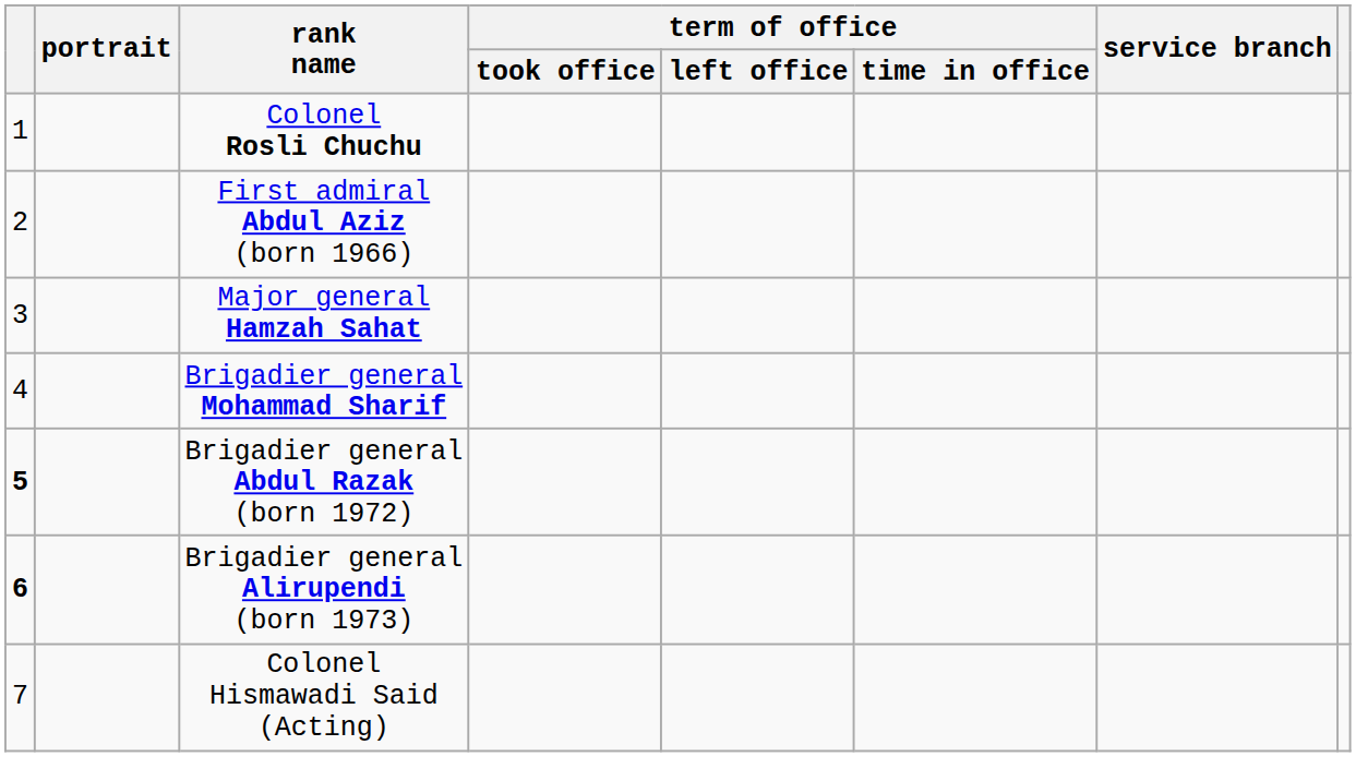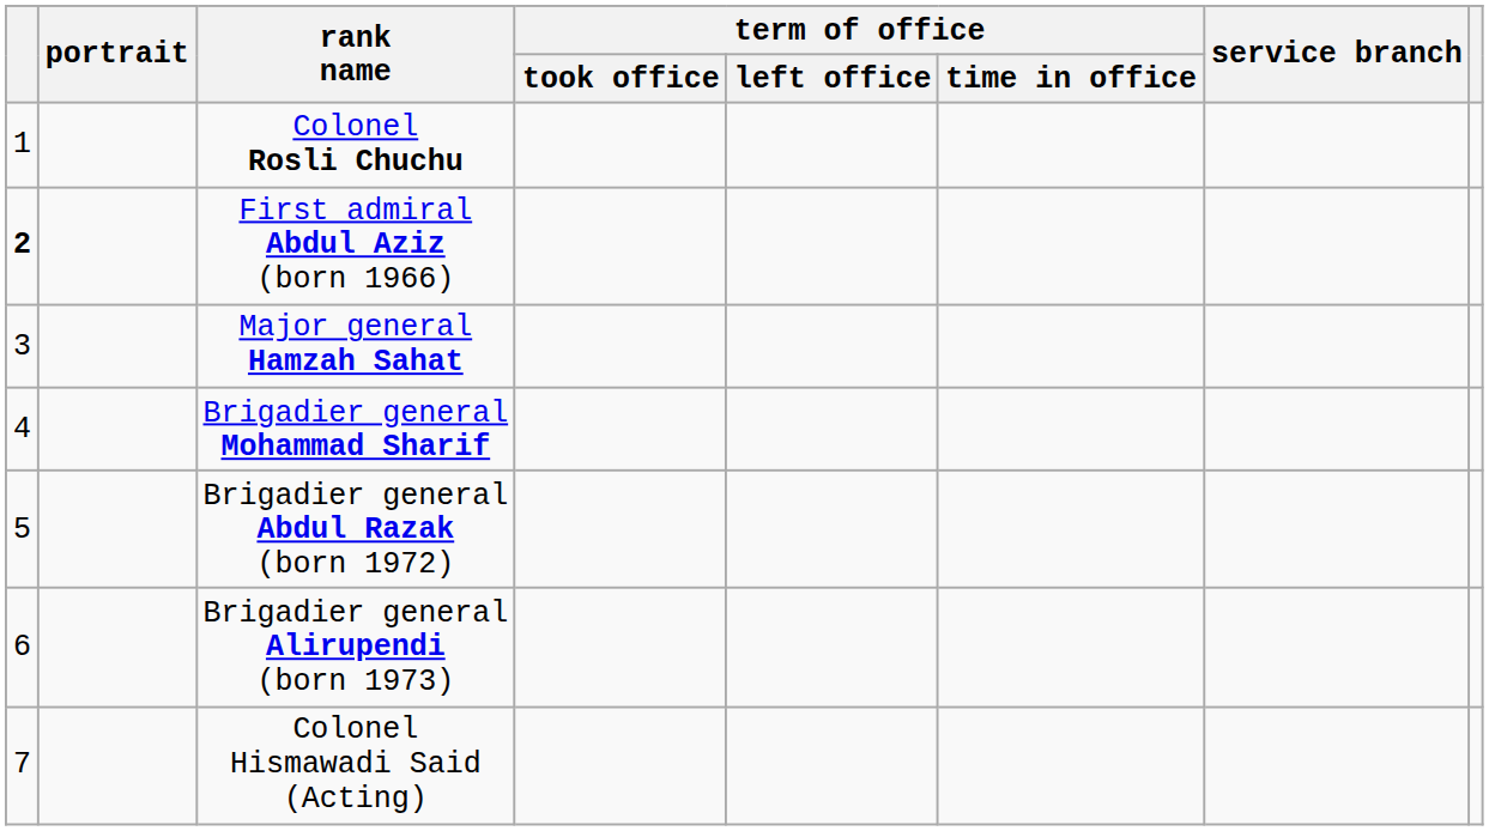First admiral Abdul Aziz (born 1966) | column 1: normal -> bold
Brigadier general Abdul Razak (born 1972) | column 1: bold -> normal
Brigadier general Alirupendi (born 1973) | column 1: bold -> normal
